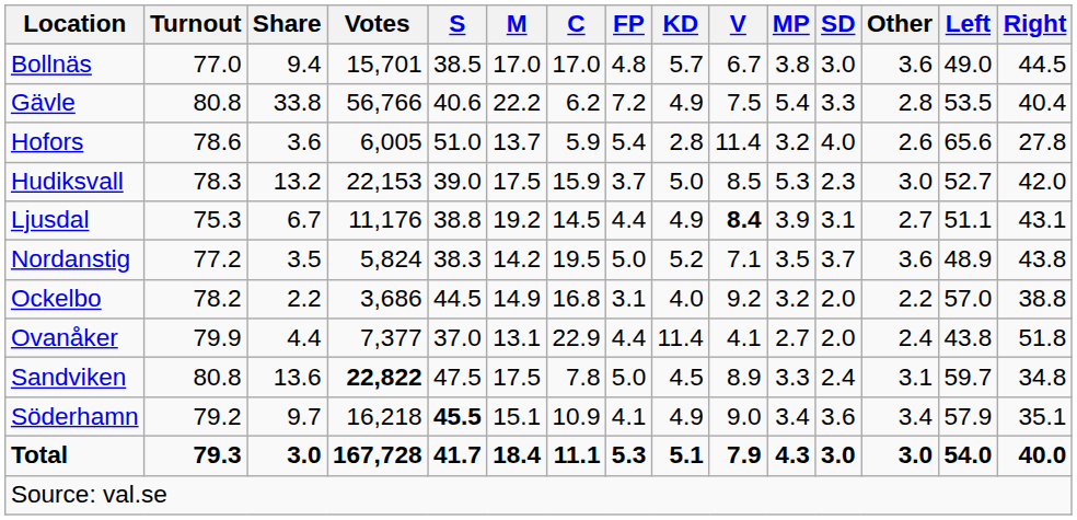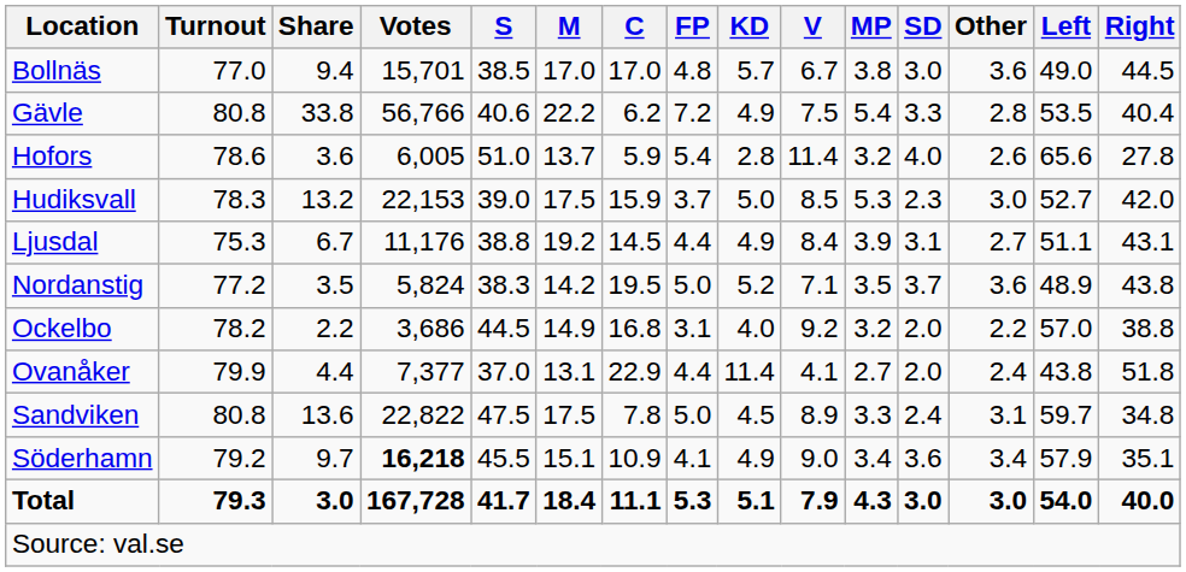Ljusdal | V: bold -> normal
Sandviken | Votes: bold -> normal
Söderhamn | Votes: normal -> bold
Söderhamn | S: bold -> normal
